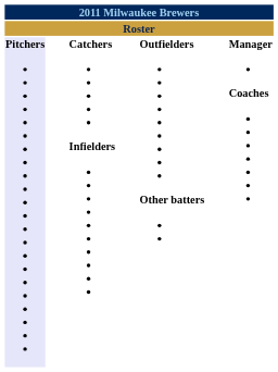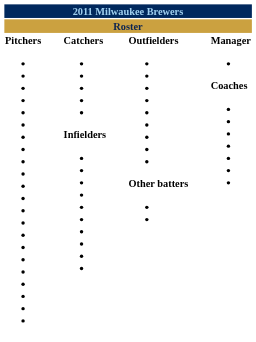Pitchers | column 1: lavender background -> no background
